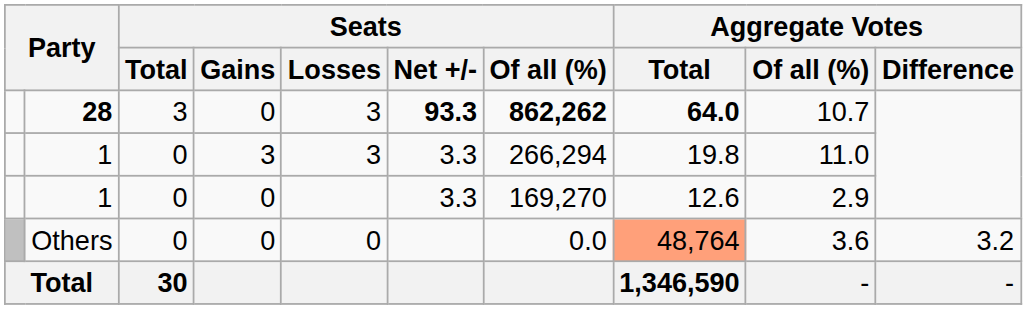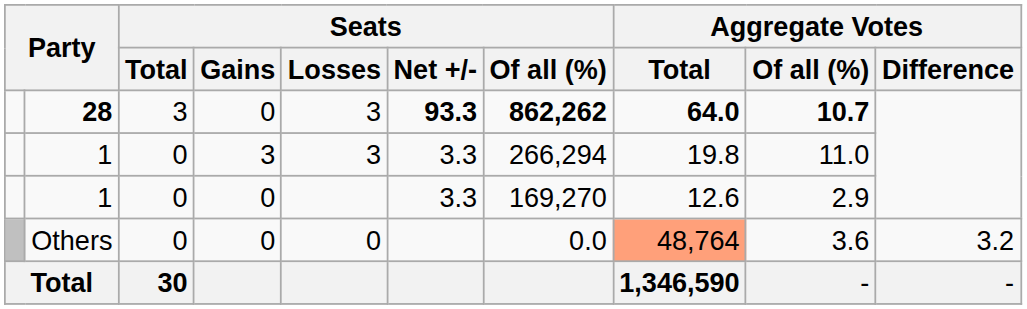28 | Aggregate Votes / Of all (%): normal -> bold
